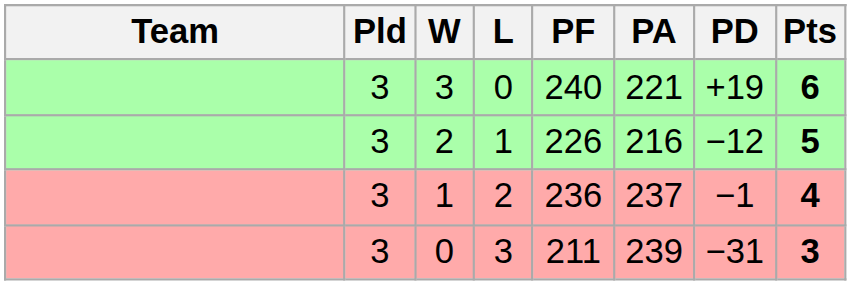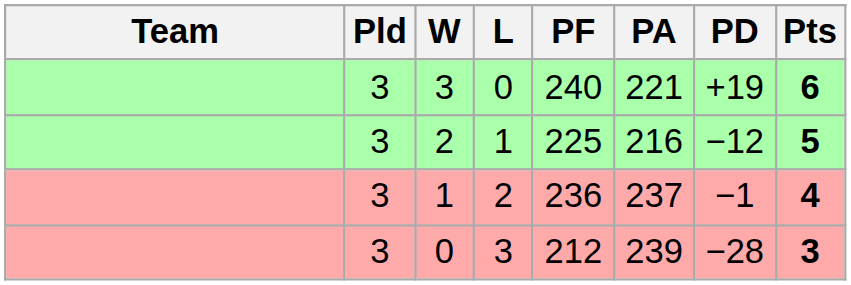row 3 | PF: 226 -> 225
row 5 | PF: 211 -> 212
row 5 | PD: −31 -> −28
